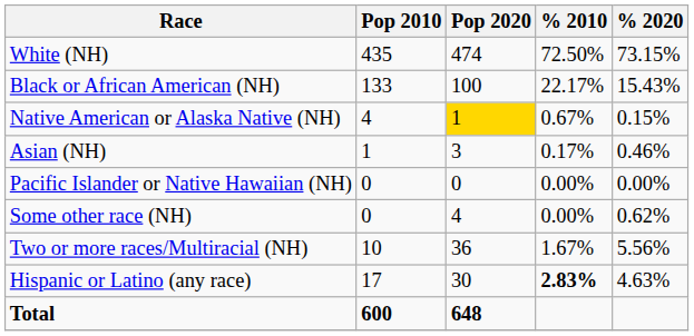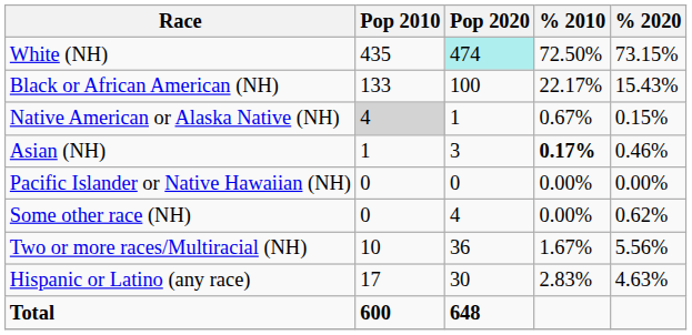White (NH) | Pop 2020: no background -> paleturquoise background
Native American or Alaska Native (NH) | Pop 2010: no background -> lightgrey background
Native American or Alaska Native (NH) | Pop 2020: gold background -> no background
Asian (NH) | % 2010: normal -> bold
Hispanic or Latino (any race) | % 2010: bold -> normal
